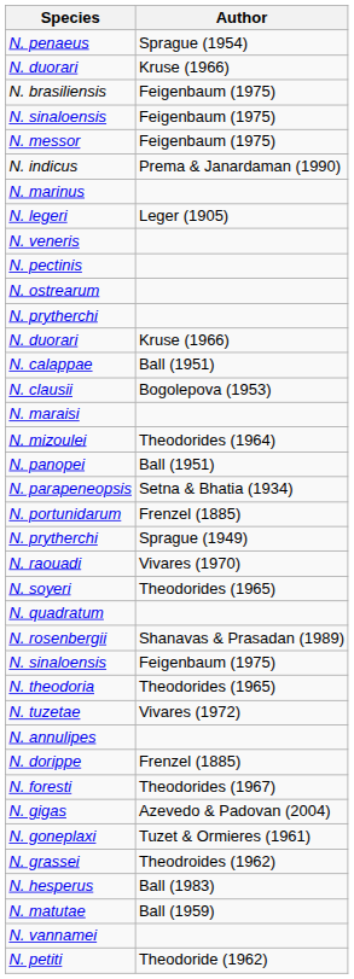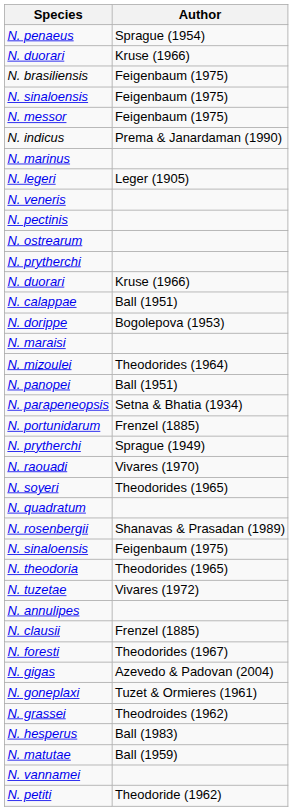row 16 | Species: N. clausii -> N. dorippe
row 31 | Species: N. dorippe -> N. clausii
